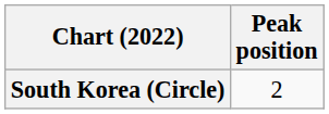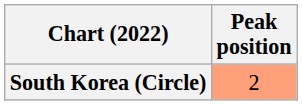South Korea (Circle) | Peak position: no background -> lightsalmon background
